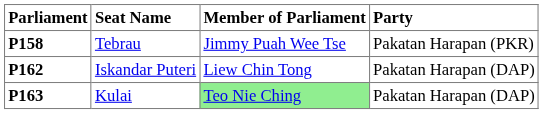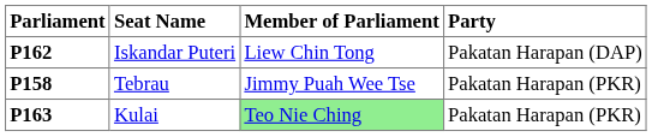rows swapped: P158 <-> P162
P163 | Party: Pakatan Harapan (DAP) -> Pakatan Harapan (PKR)
